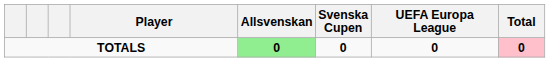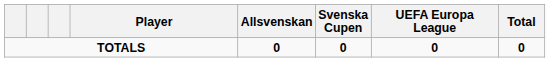row 2 | Allsvenskan: lightgreen background -> no background
row 2 | Total: pink background -> no background
